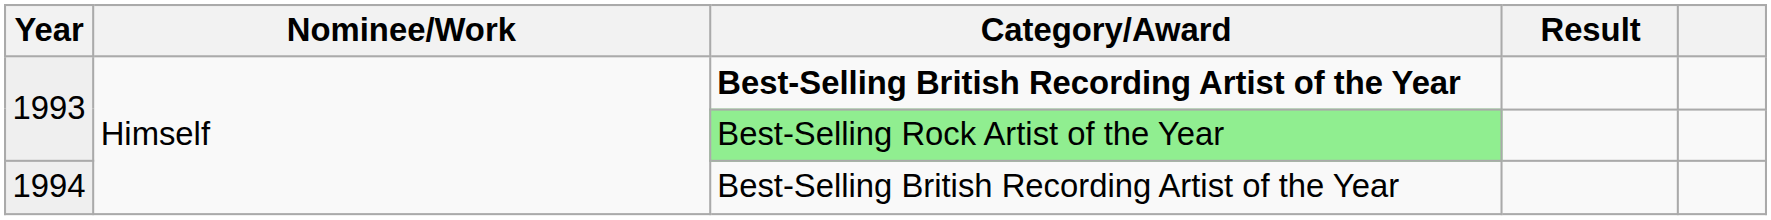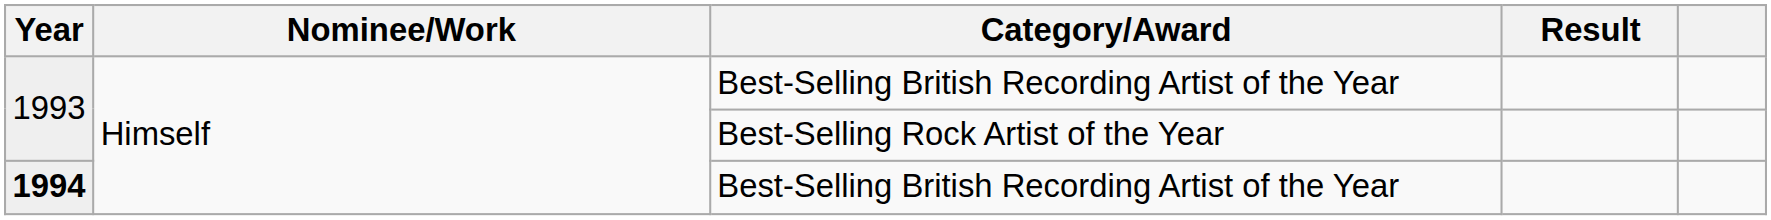1993 / Best-Selling British Recording Artist of the Year | Category/Award: bold -> normal
1993 / Best-Selling Rock Artist of the Year | Category/Award: lightgreen background -> no background
1994 | Year: normal -> bold
